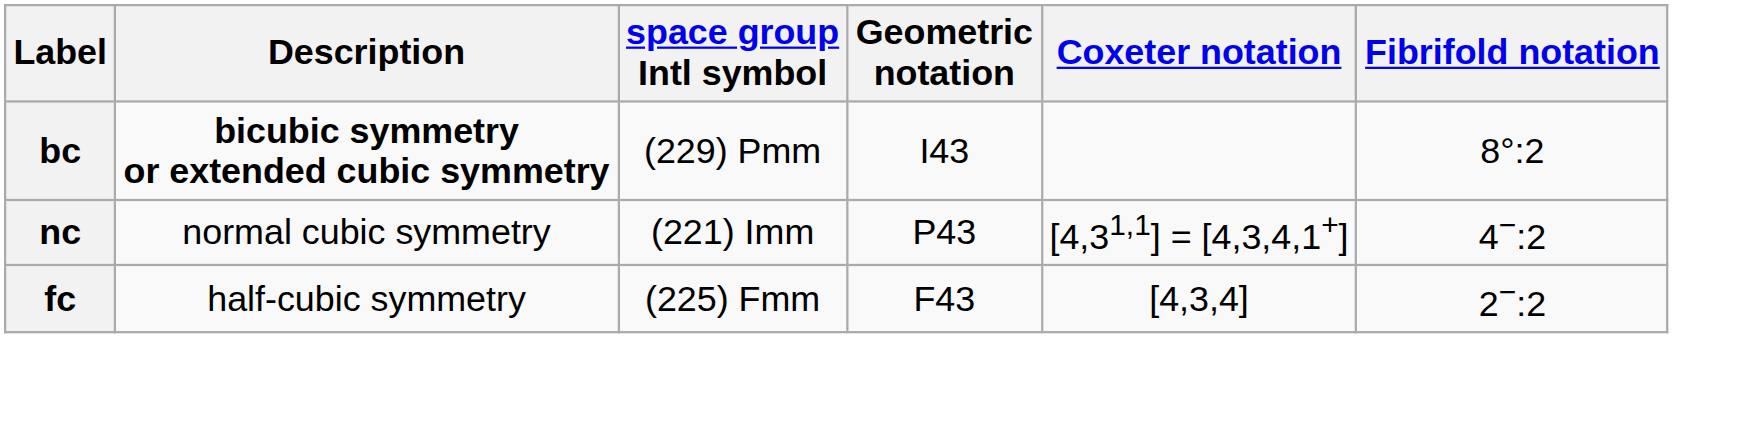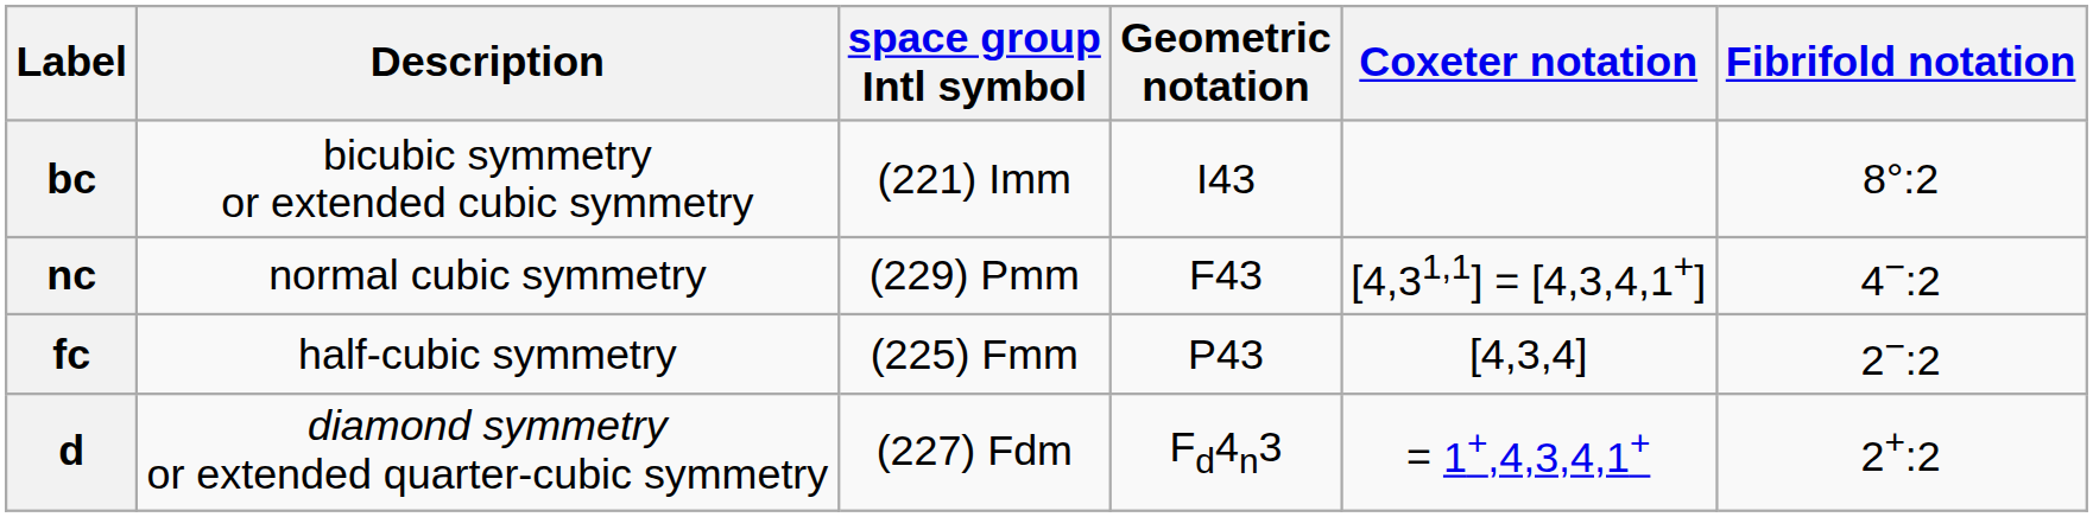bc | Description: bold -> normal
bc | space group Intl symbol: (229) Pmm -> (221) Imm
nc | space group Intl symbol: (221) Imm -> (229) Pmm
nc | Geometric notation: P43 -> F43
fc | Geometric notation: F43 -> P43
+ row: d | diamond symmetry or extended quarter-cubic symmetry | (227) Fdm | Fd4n3 | = 1+,4,3,4,1+ | 2+:2
